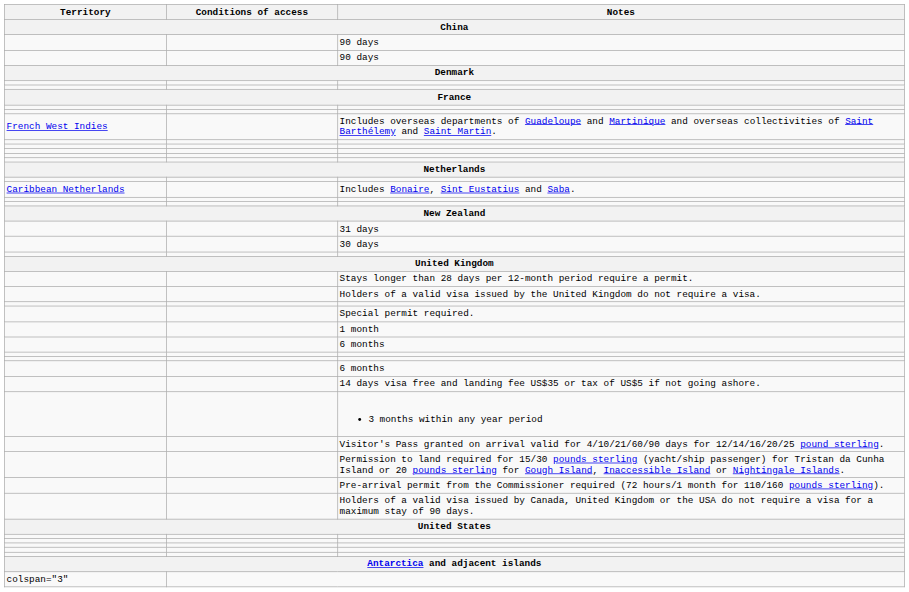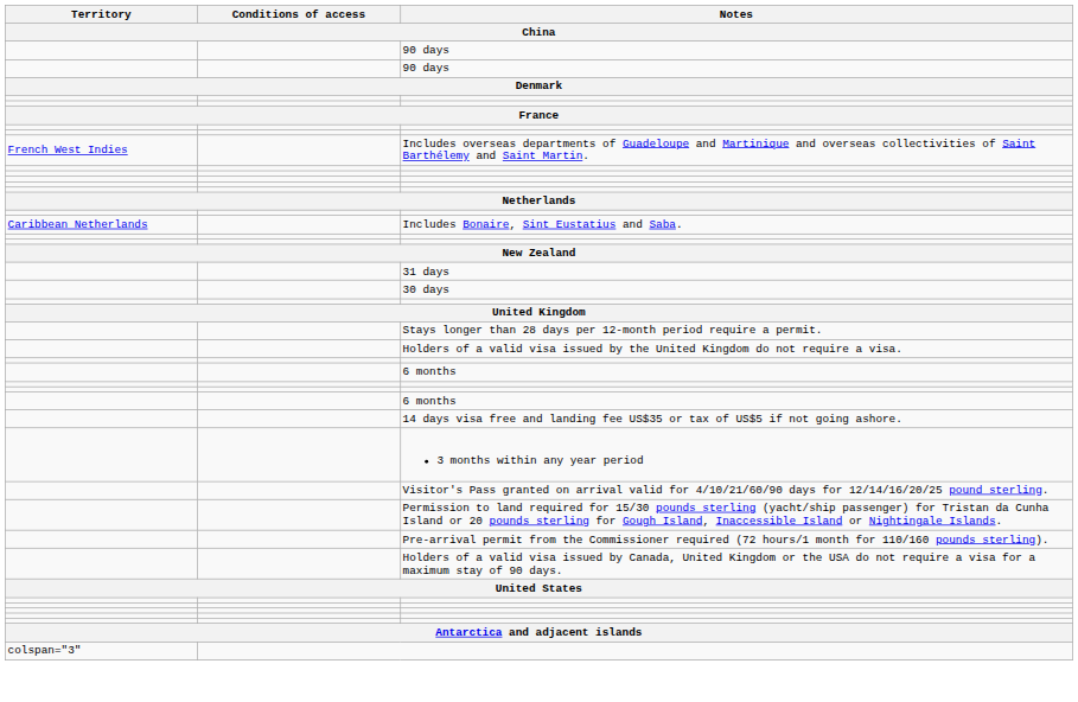- row: Special permit required.
- row: 1 month
